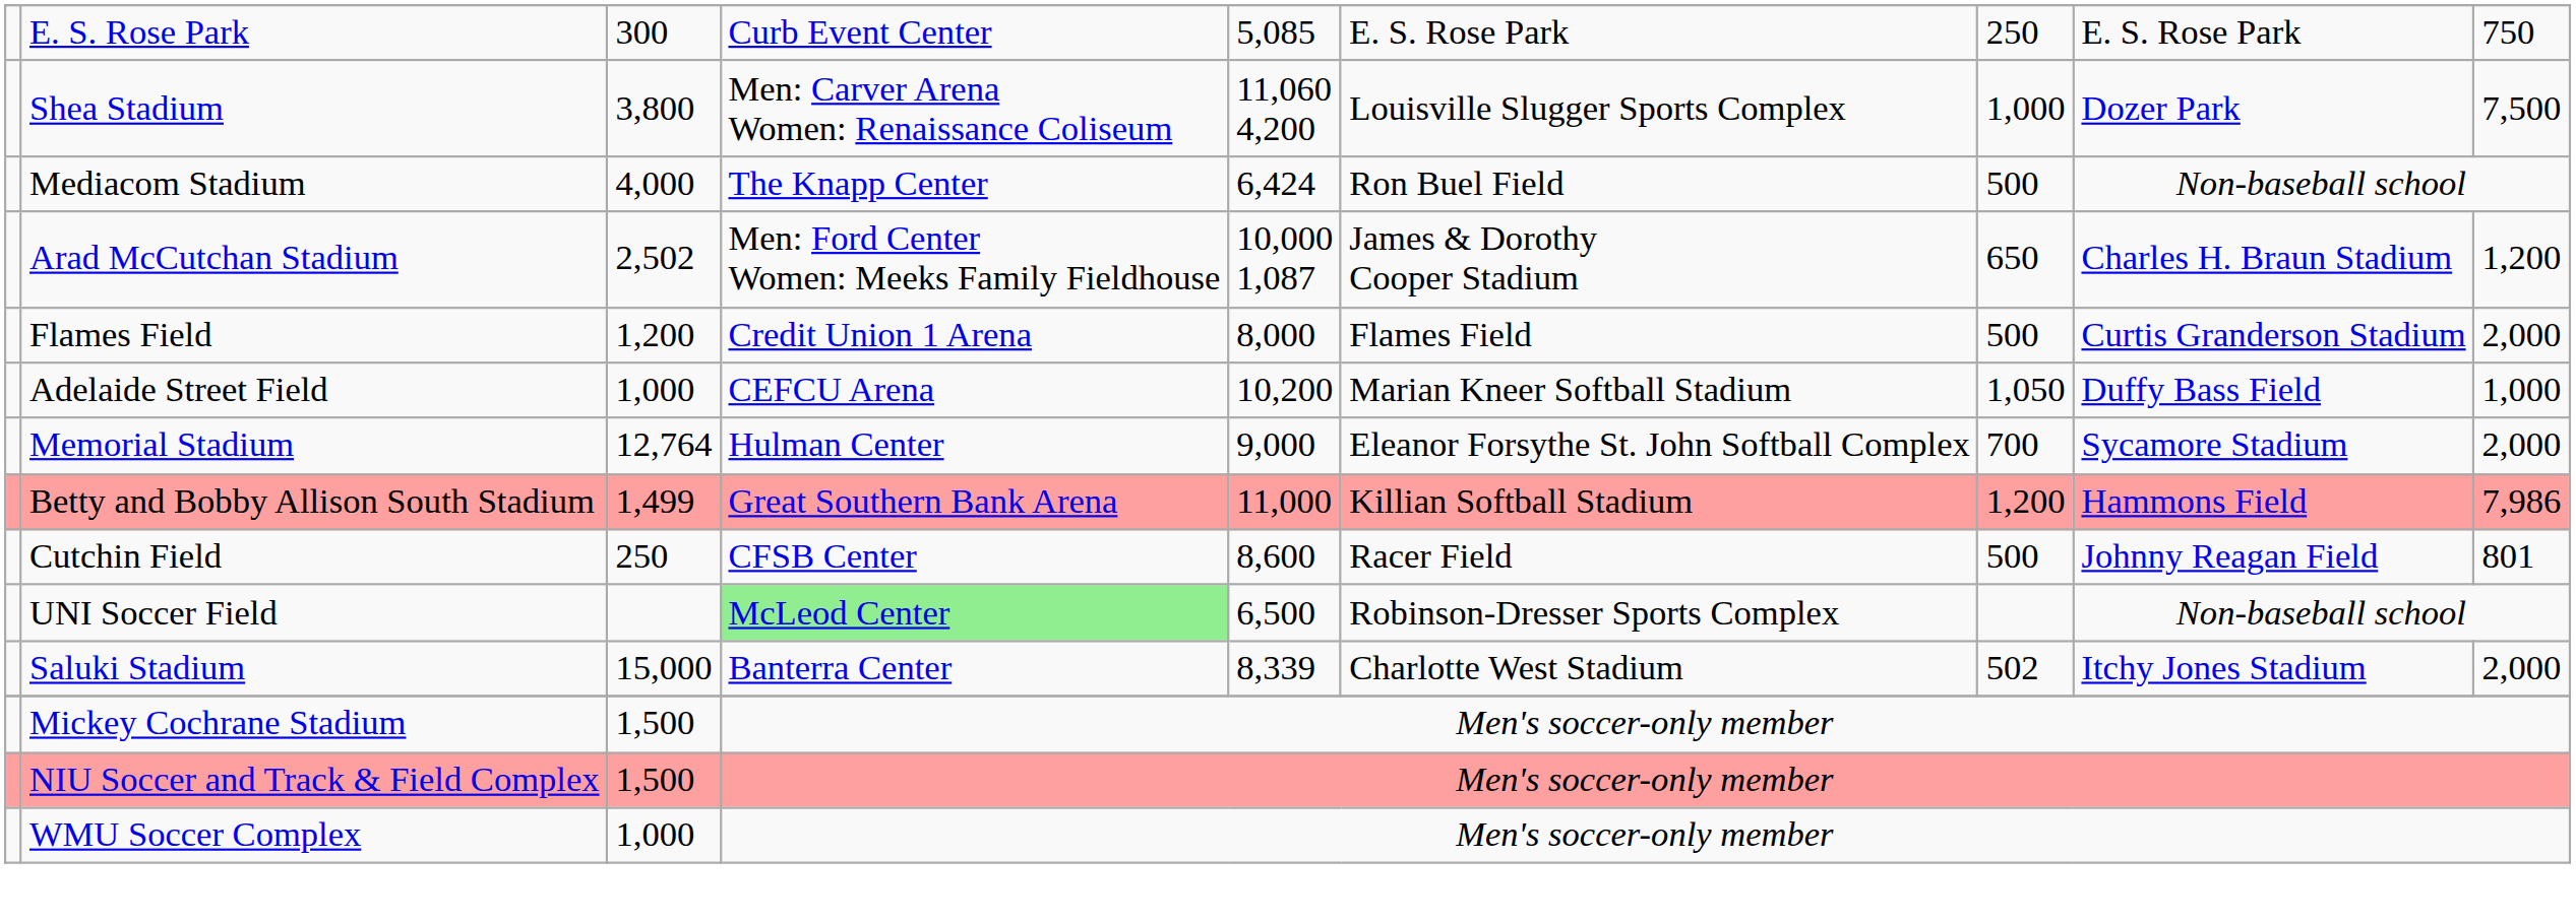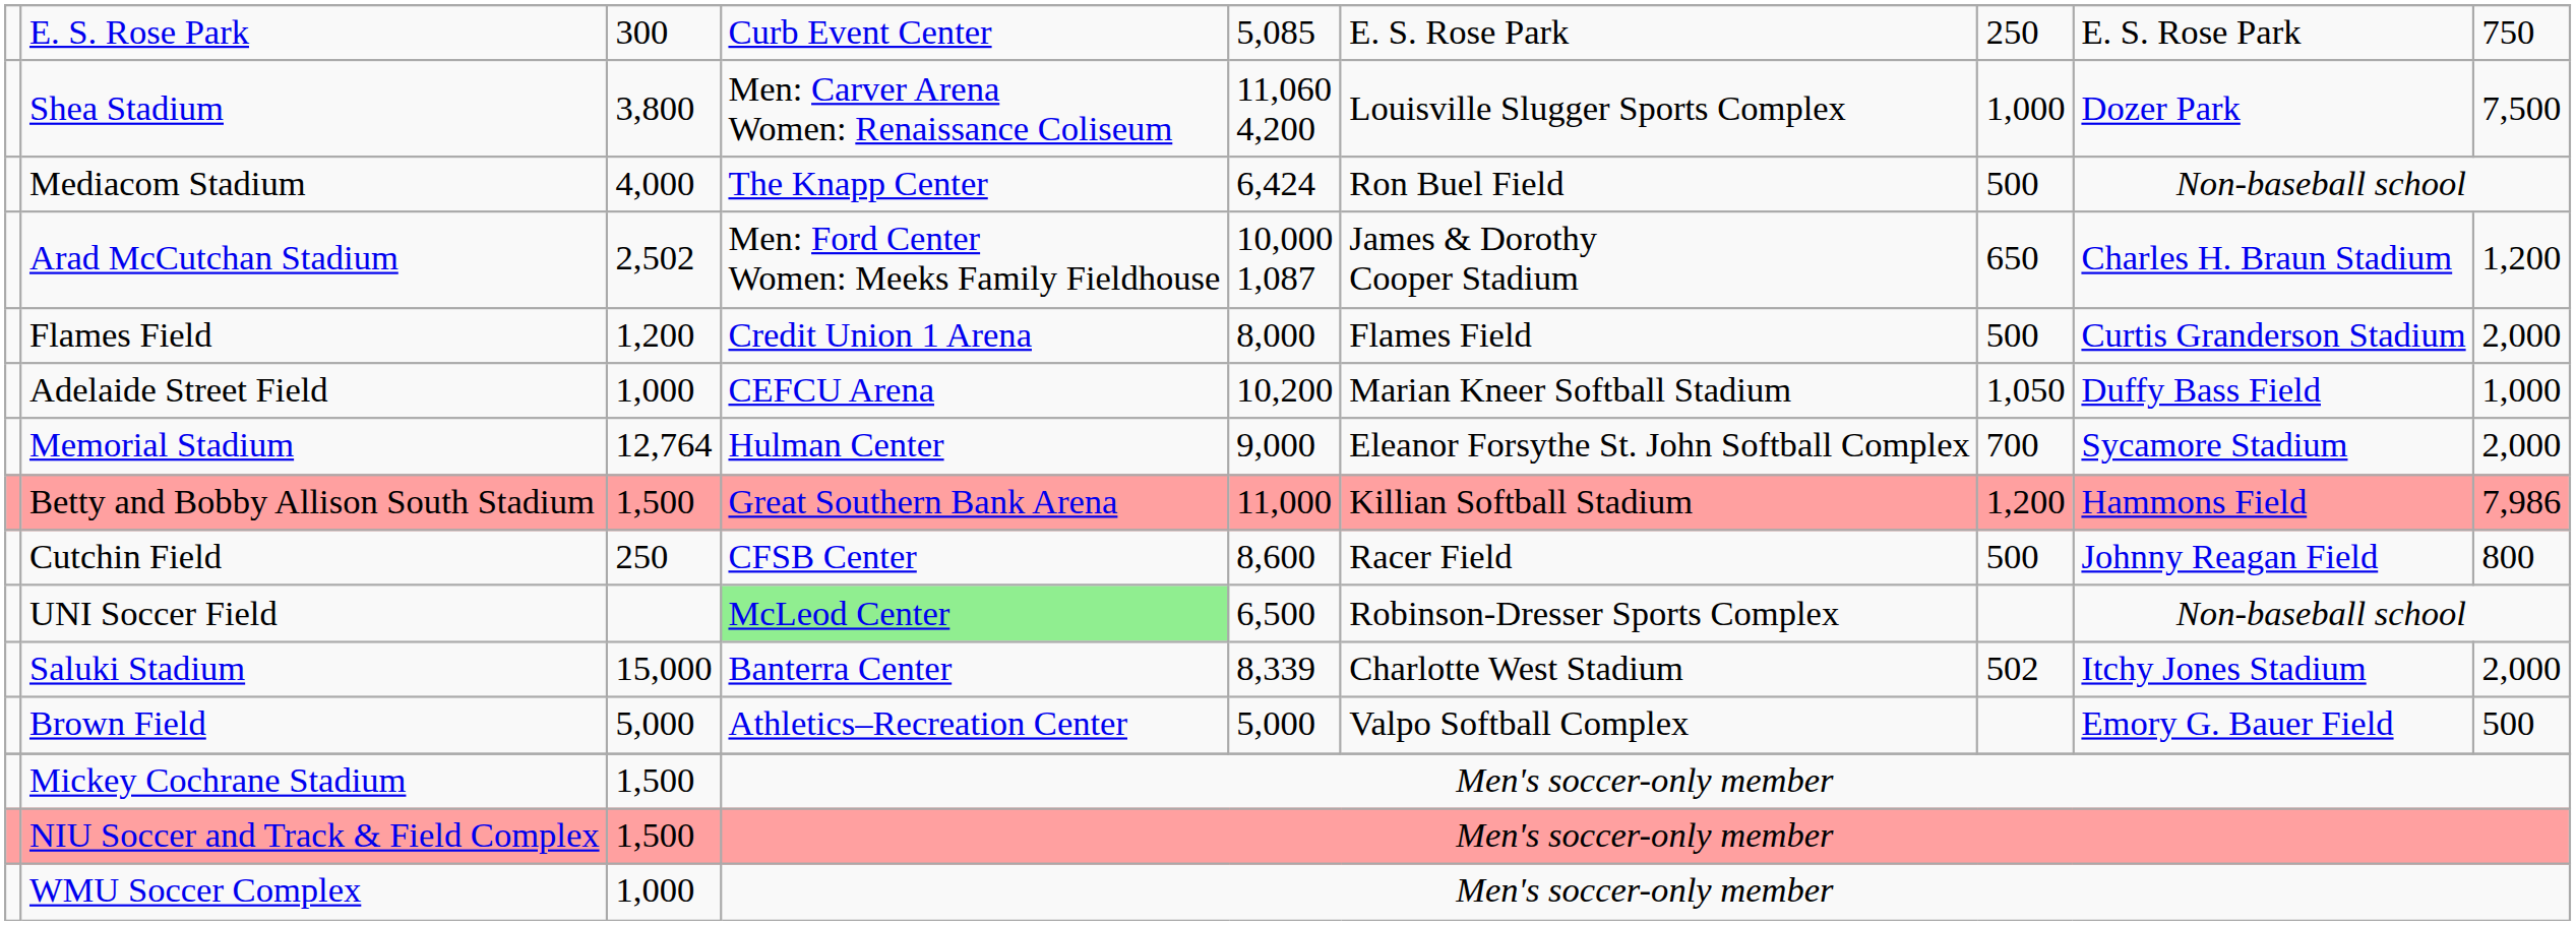Betty and Bobby Allison South Stadium | column 3: 1,499 -> 1,500
Cutchin Field | column 9: 801 -> 800
+ row: Brown Field | 5,000 | Athletics–Recreation Center | 5,000 | Valpo Softball Complex | Emory G. Bauer Field | 500
